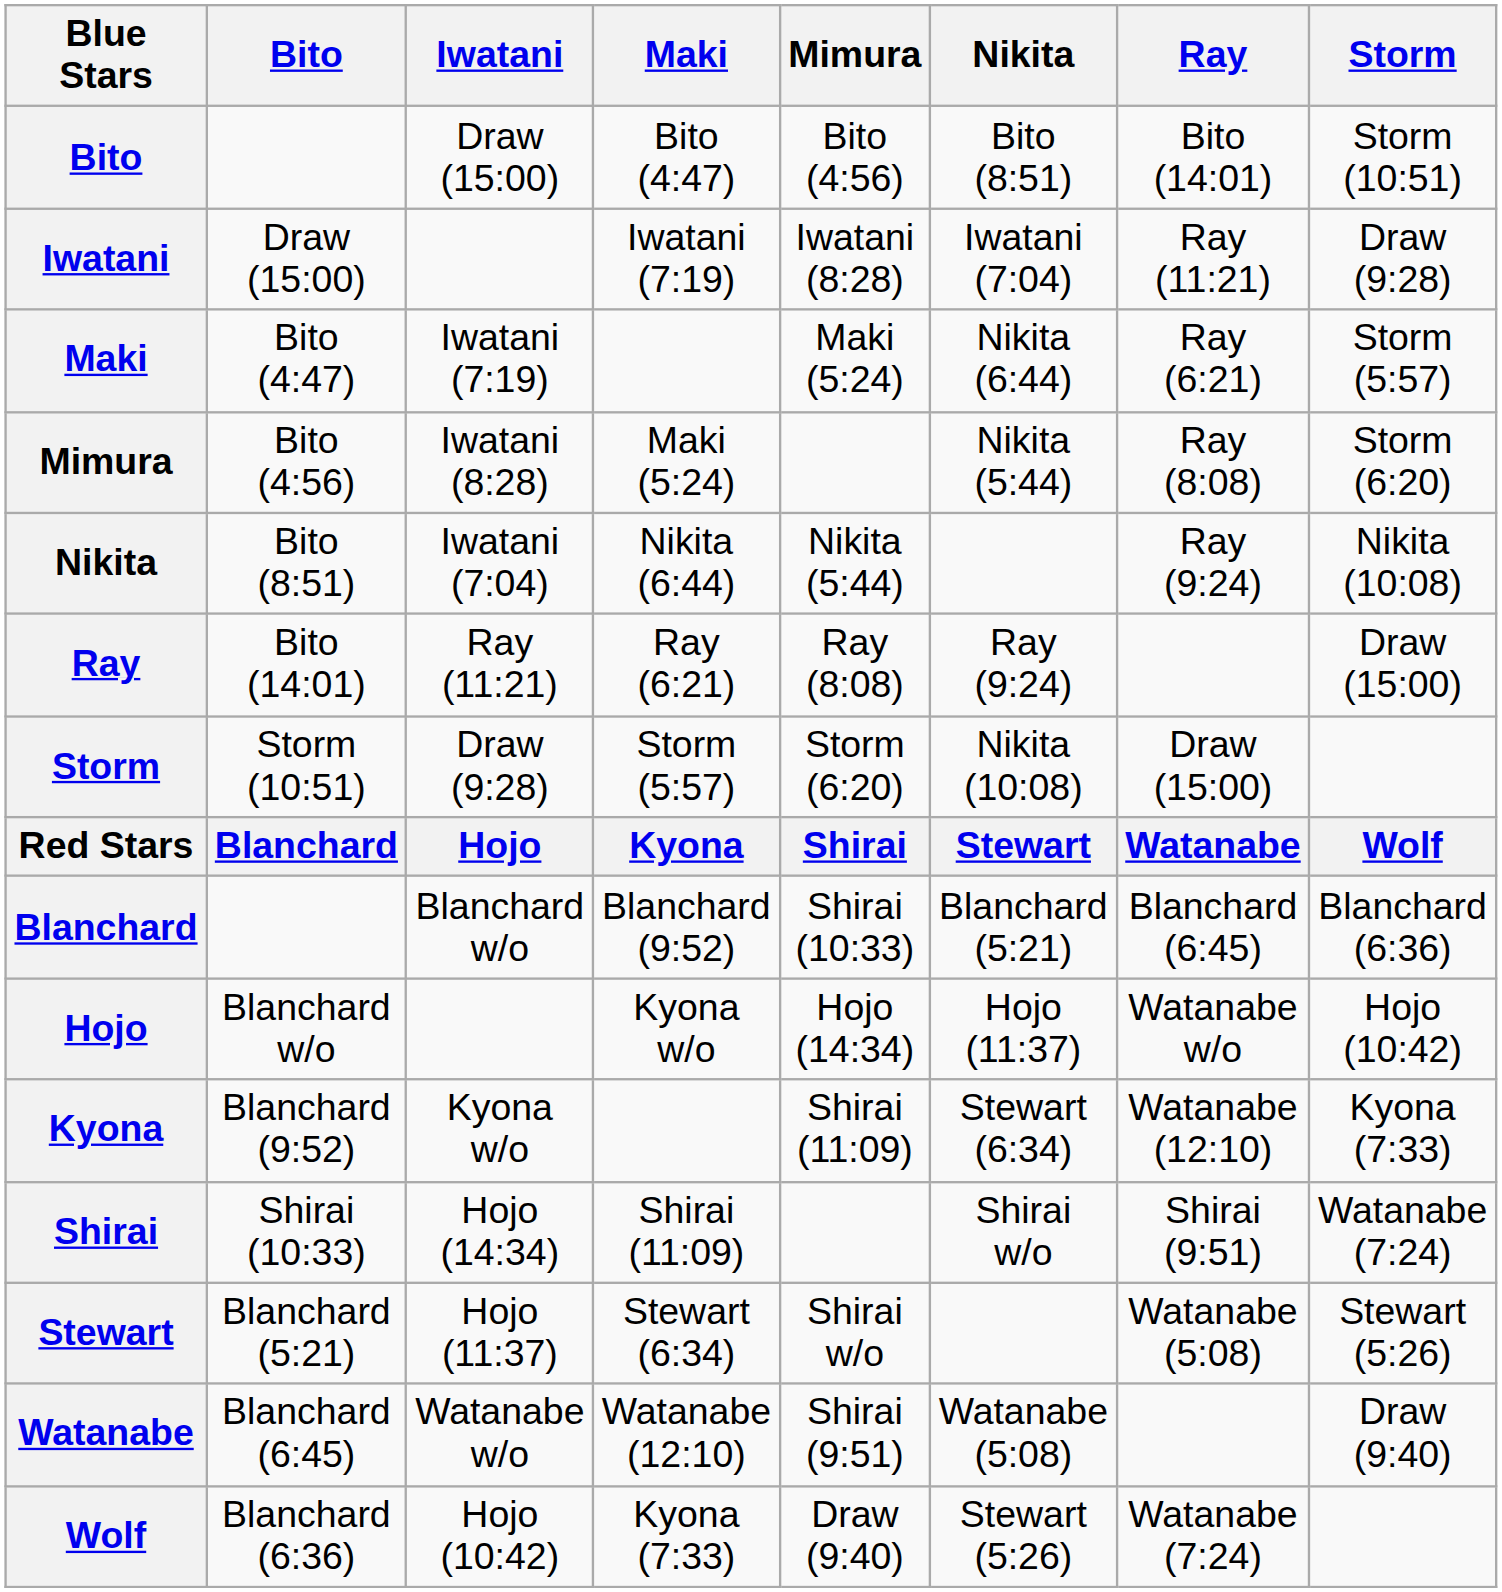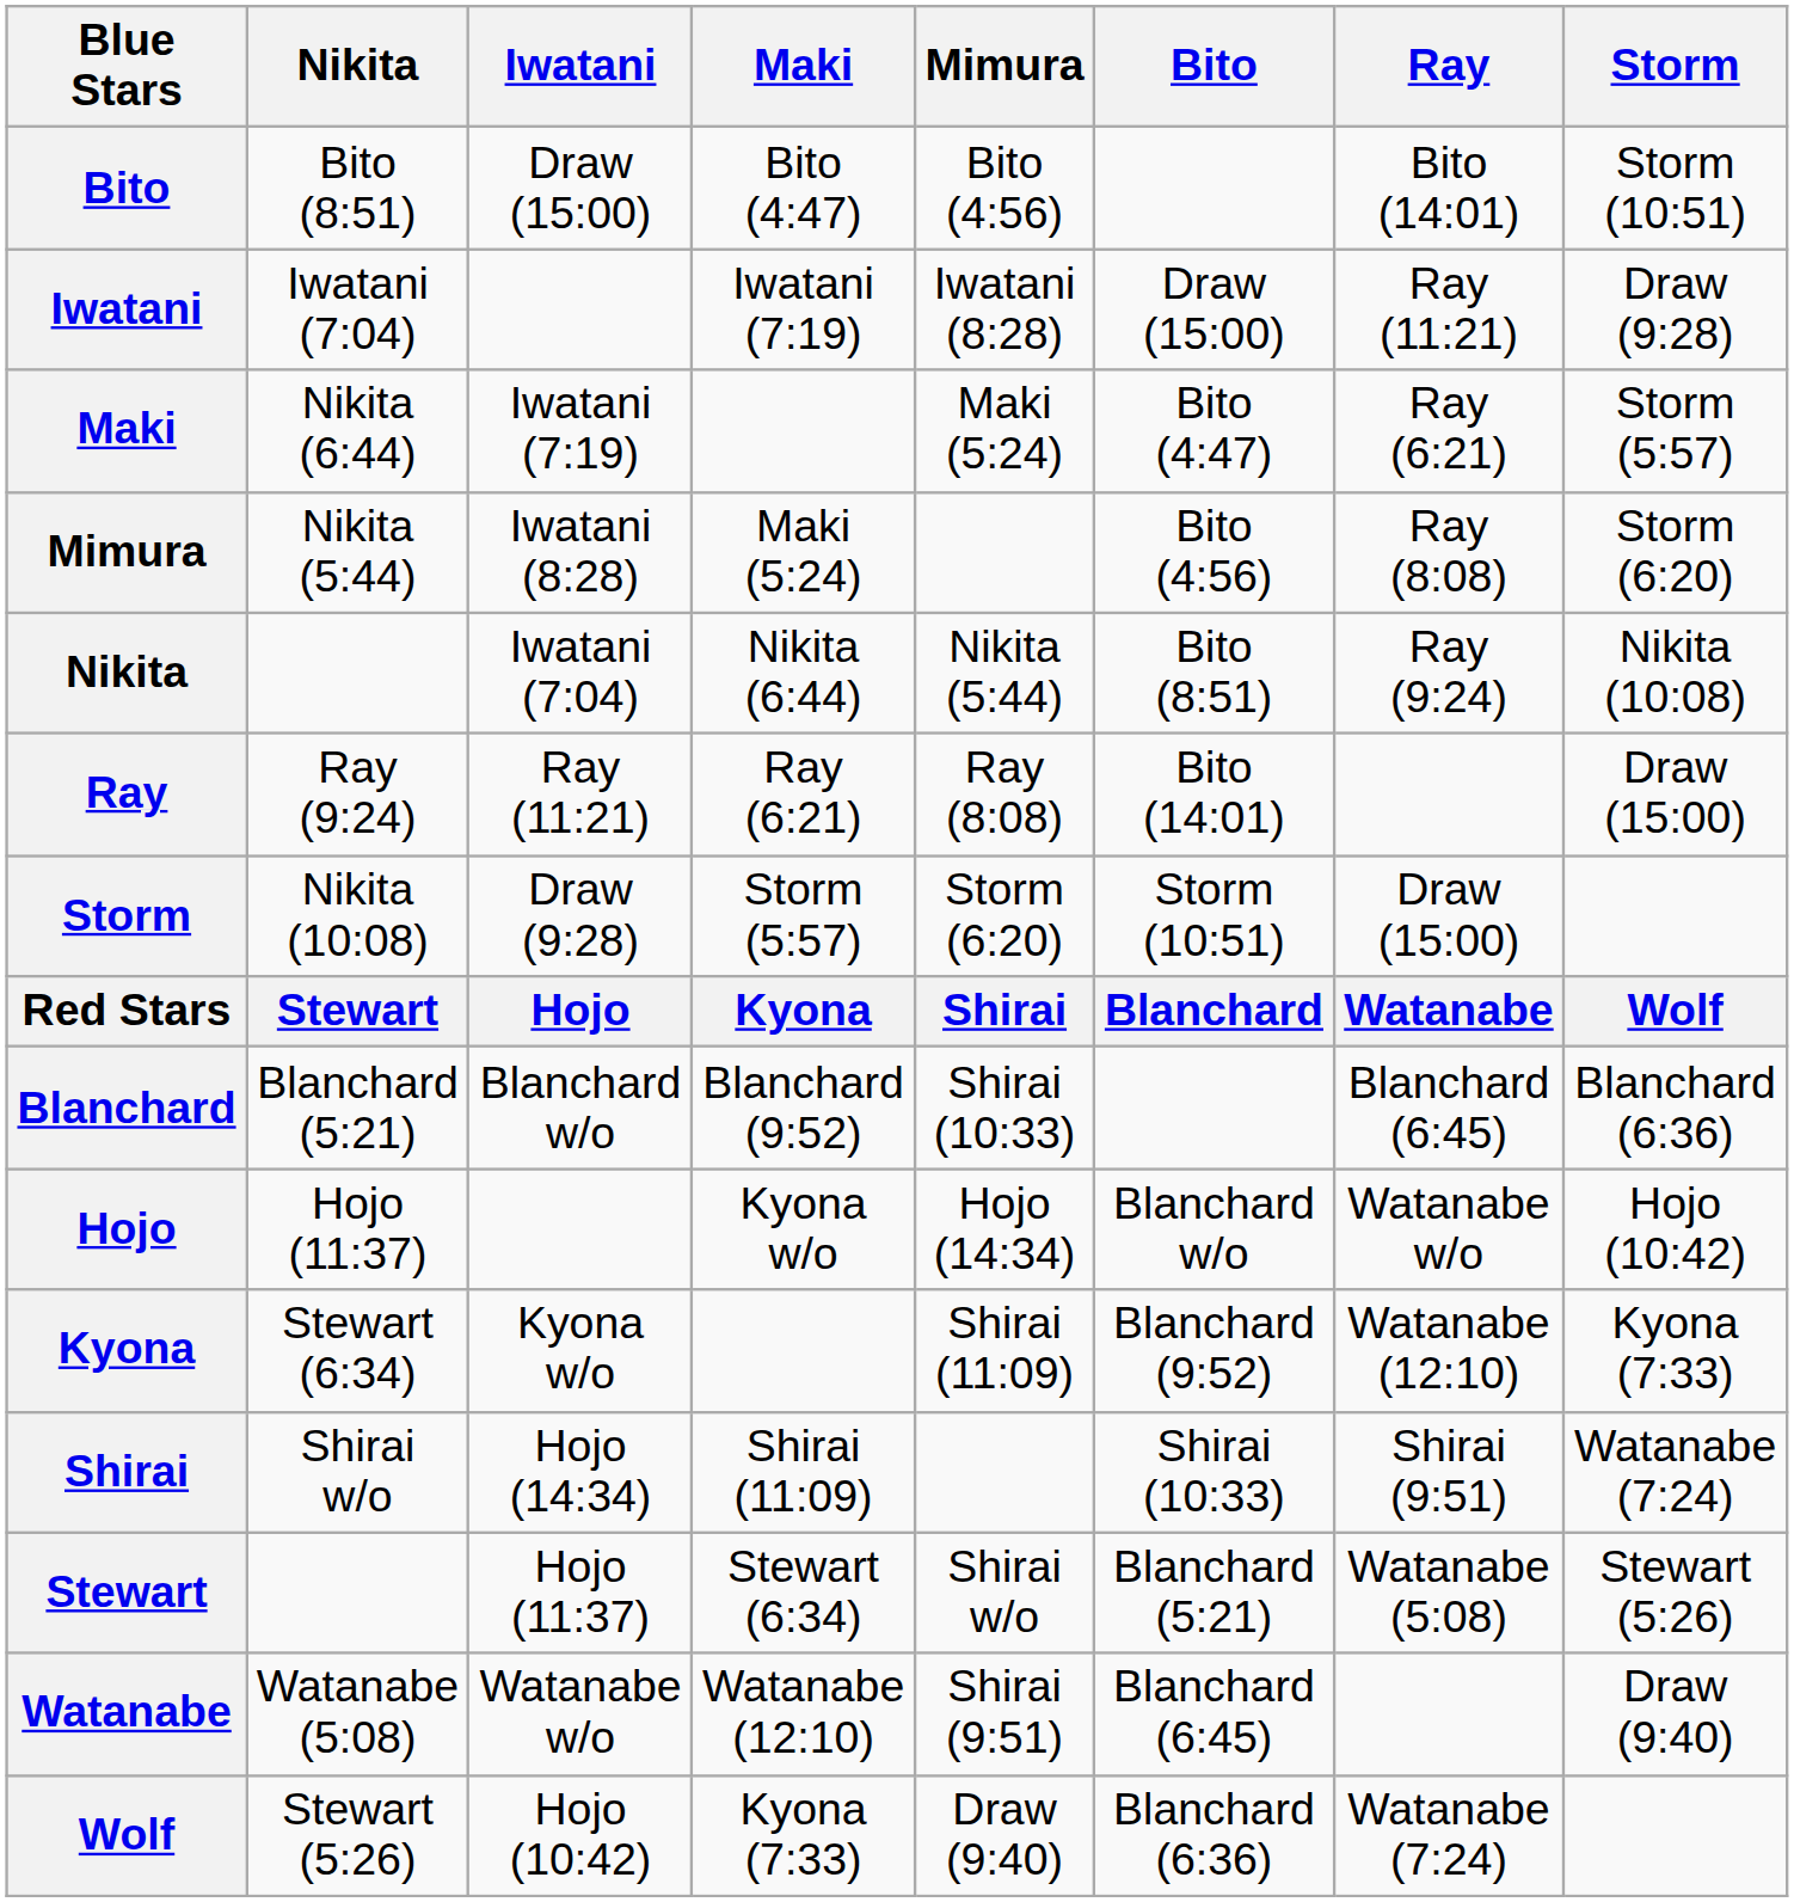columns swapped: Bito <-> Nikita
